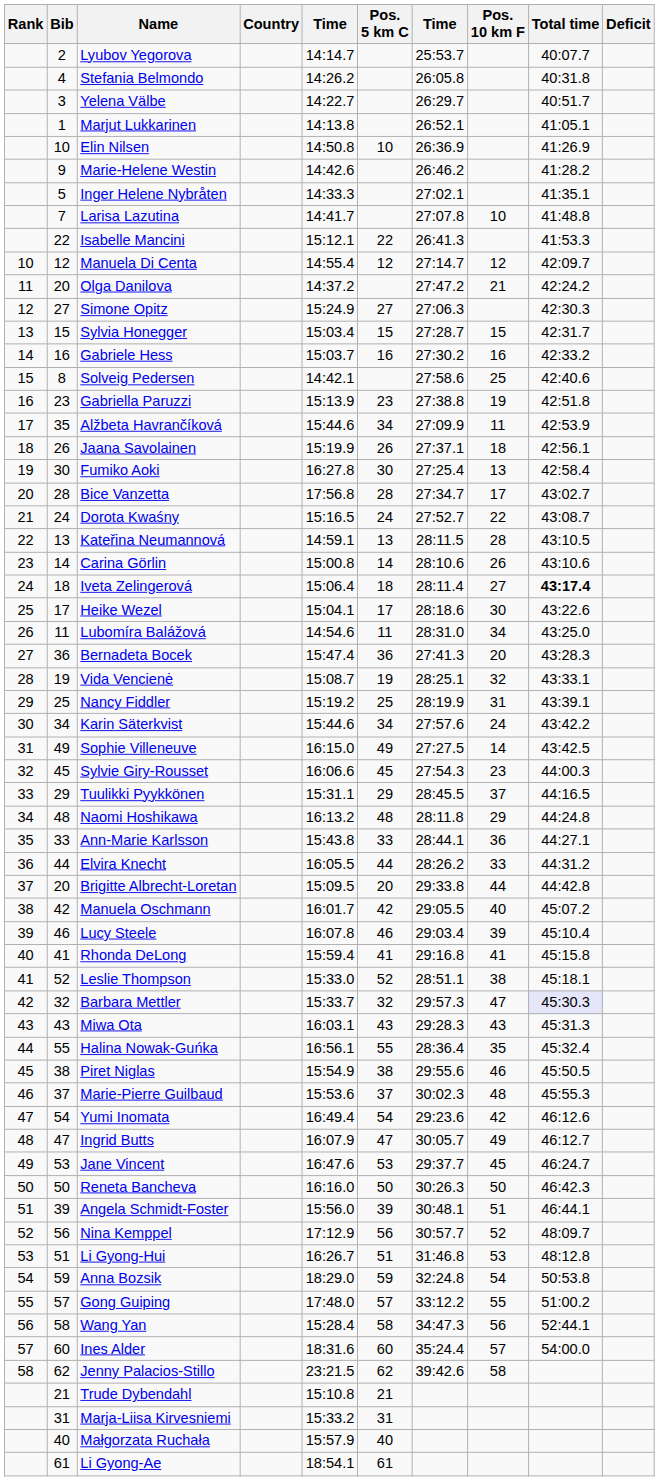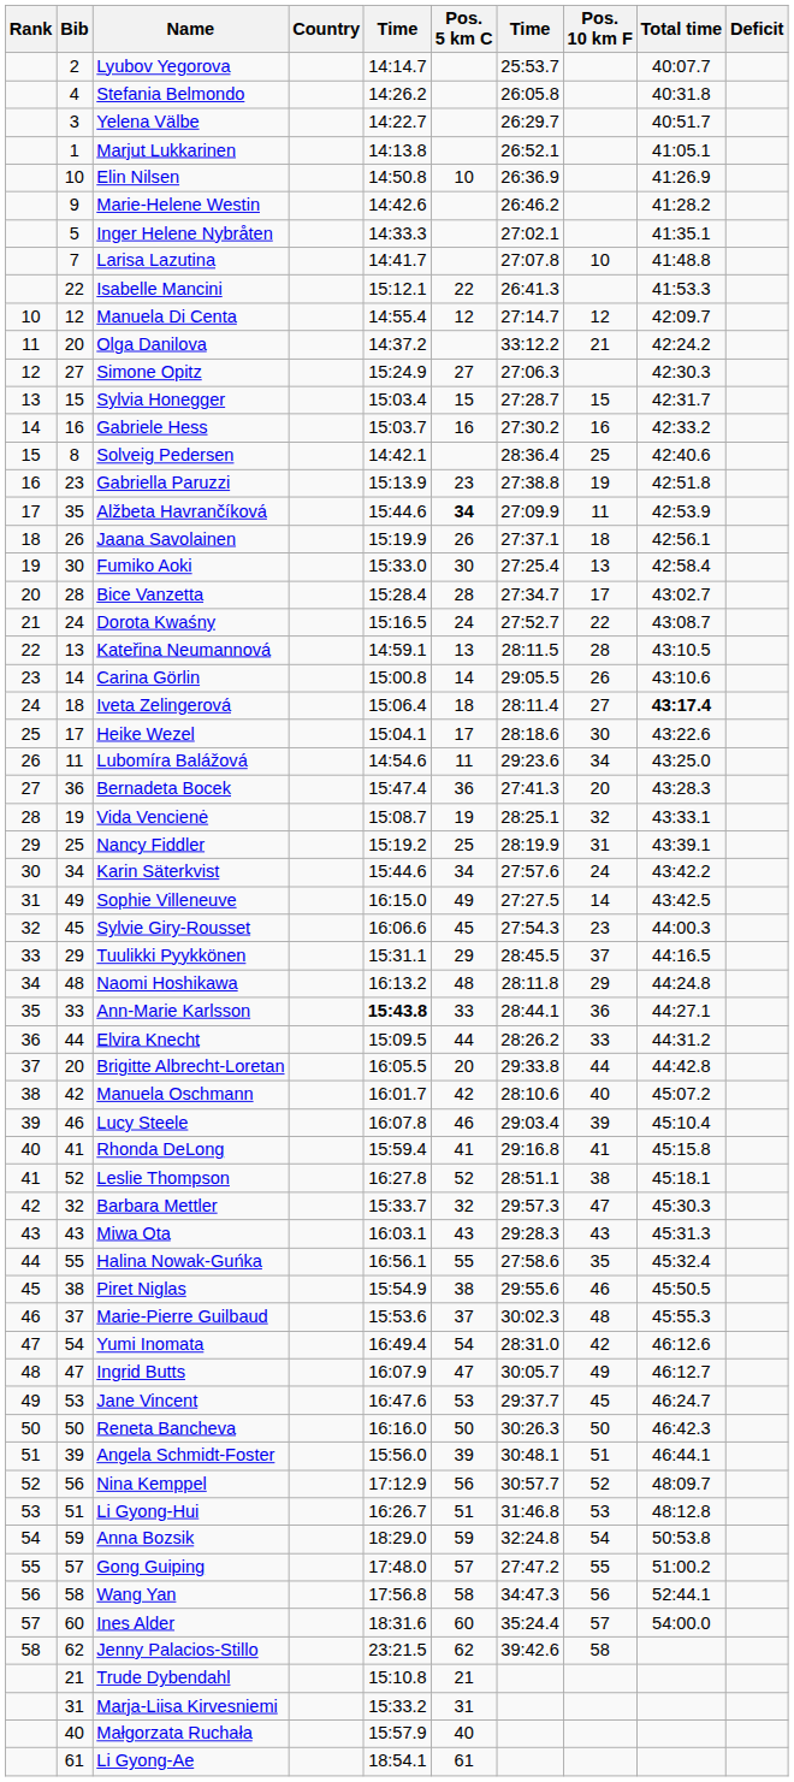Olga Danilova | column 7: 27:47.2 -> 33:12.2
Solveig Pedersen | column 7: 27:58.6 -> 28:36.4
Alžbeta Havrančíková | Pos. 5 km C: normal -> bold
Fumiko Aoki | column 5: 16:27.8 -> 15:33.0
Bice Vanzetta | column 5: 17:56.8 -> 15:28.4
Carina Görlin | column 7: 28:10.6 -> 29:05.5
Lubomíra Balážová | column 7: 28:31.0 -> 29:23.6
Ann-Marie Karlsson | column 5: normal -> bold
Elvira Knecht | column 5: 16:05.5 -> 15:09.5
Brigitte Albrecht-Loretan | column 5: 15:09.5 -> 16:05.5
Manuela Oschmann | column 7: 29:05.5 -> 28:10.6
Leslie Thompson | column 5: 15:33.0 -> 16:27.8
Barbara Mettler | Total time: lavender background -> no background
Halina Nowak-Guńka | column 7: 28:36.4 -> 27:58.6
Yumi Inomata | column 7: 29:23.6 -> 28:31.0
Gong Guiping | column 7: 33:12.2 -> 27:47.2
Wang Yan | column 5: 15:28.4 -> 17:56.8
